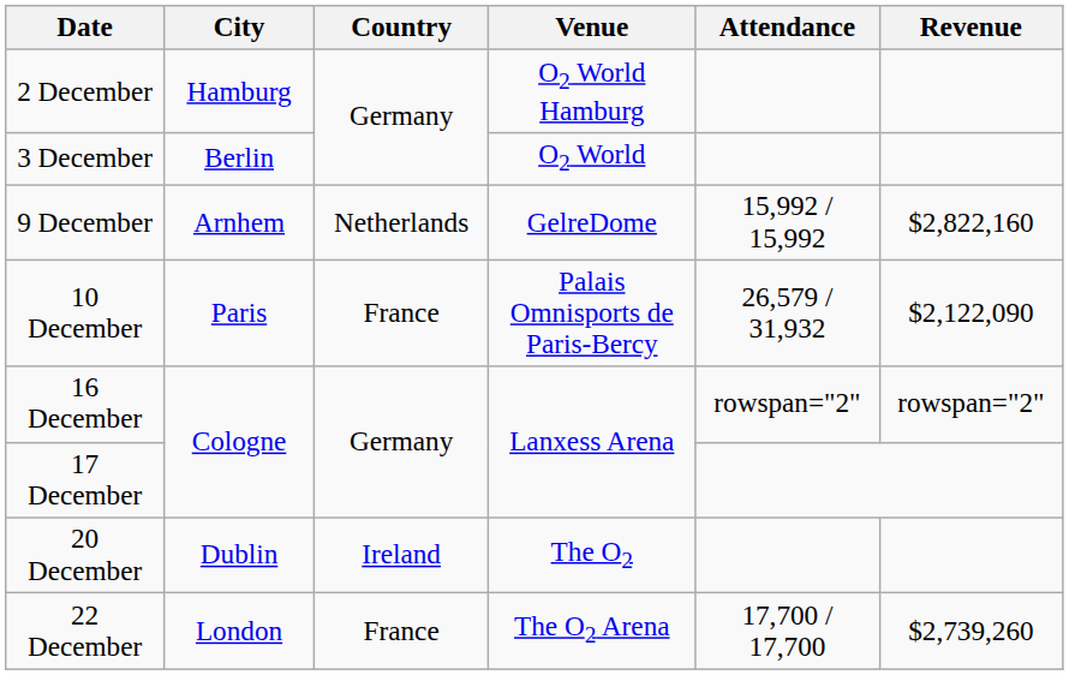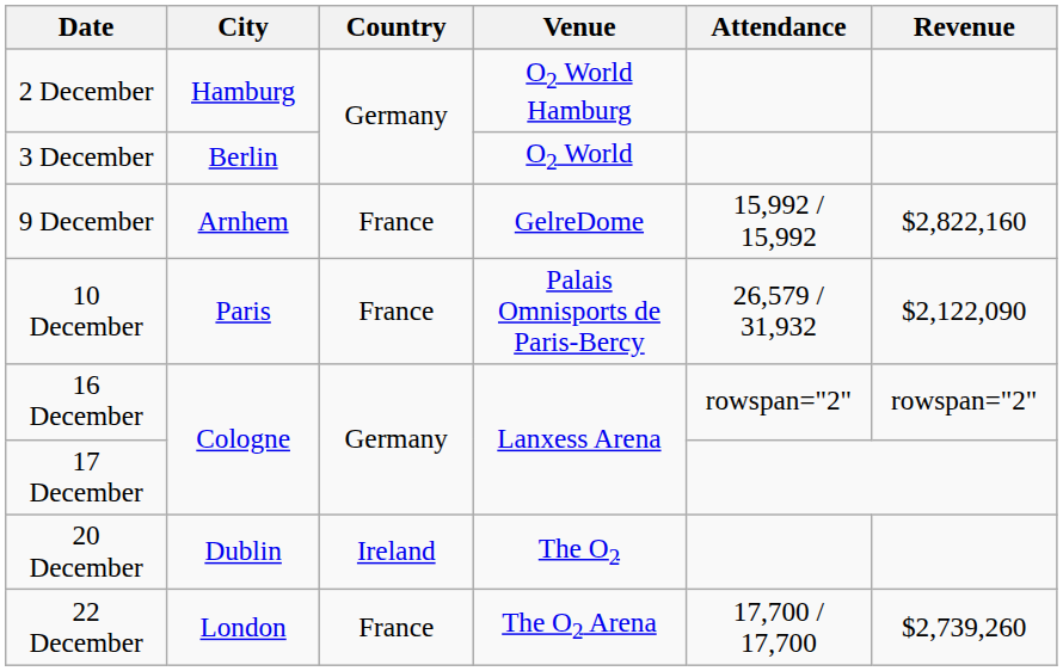9 December | Country: Netherlands -> France
